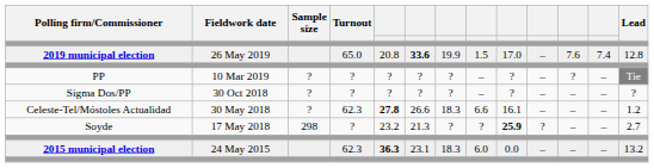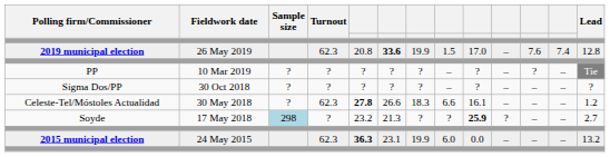2019 municipal election | Turnout: 65.0 -> 62.3
Soyde | Sample size: no background -> lightblue background
2015 municipal election | column 7: 18.3 -> 19.9
